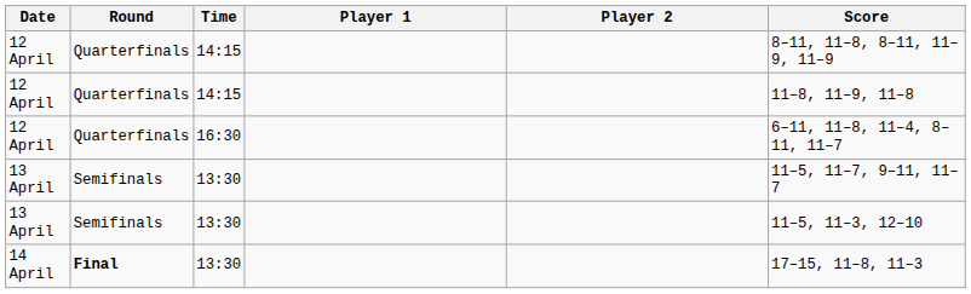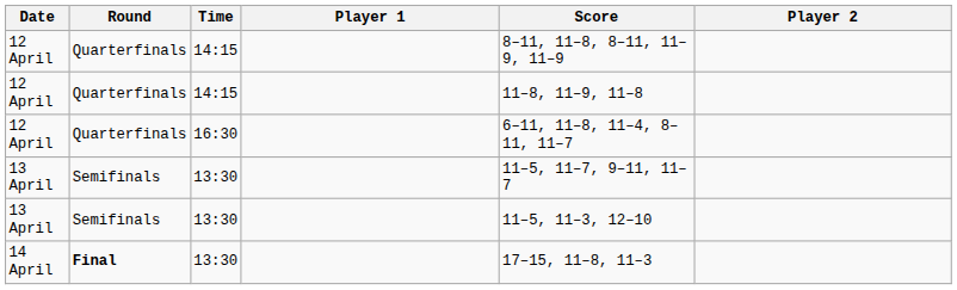columns swapped: Player 2 <-> Score
